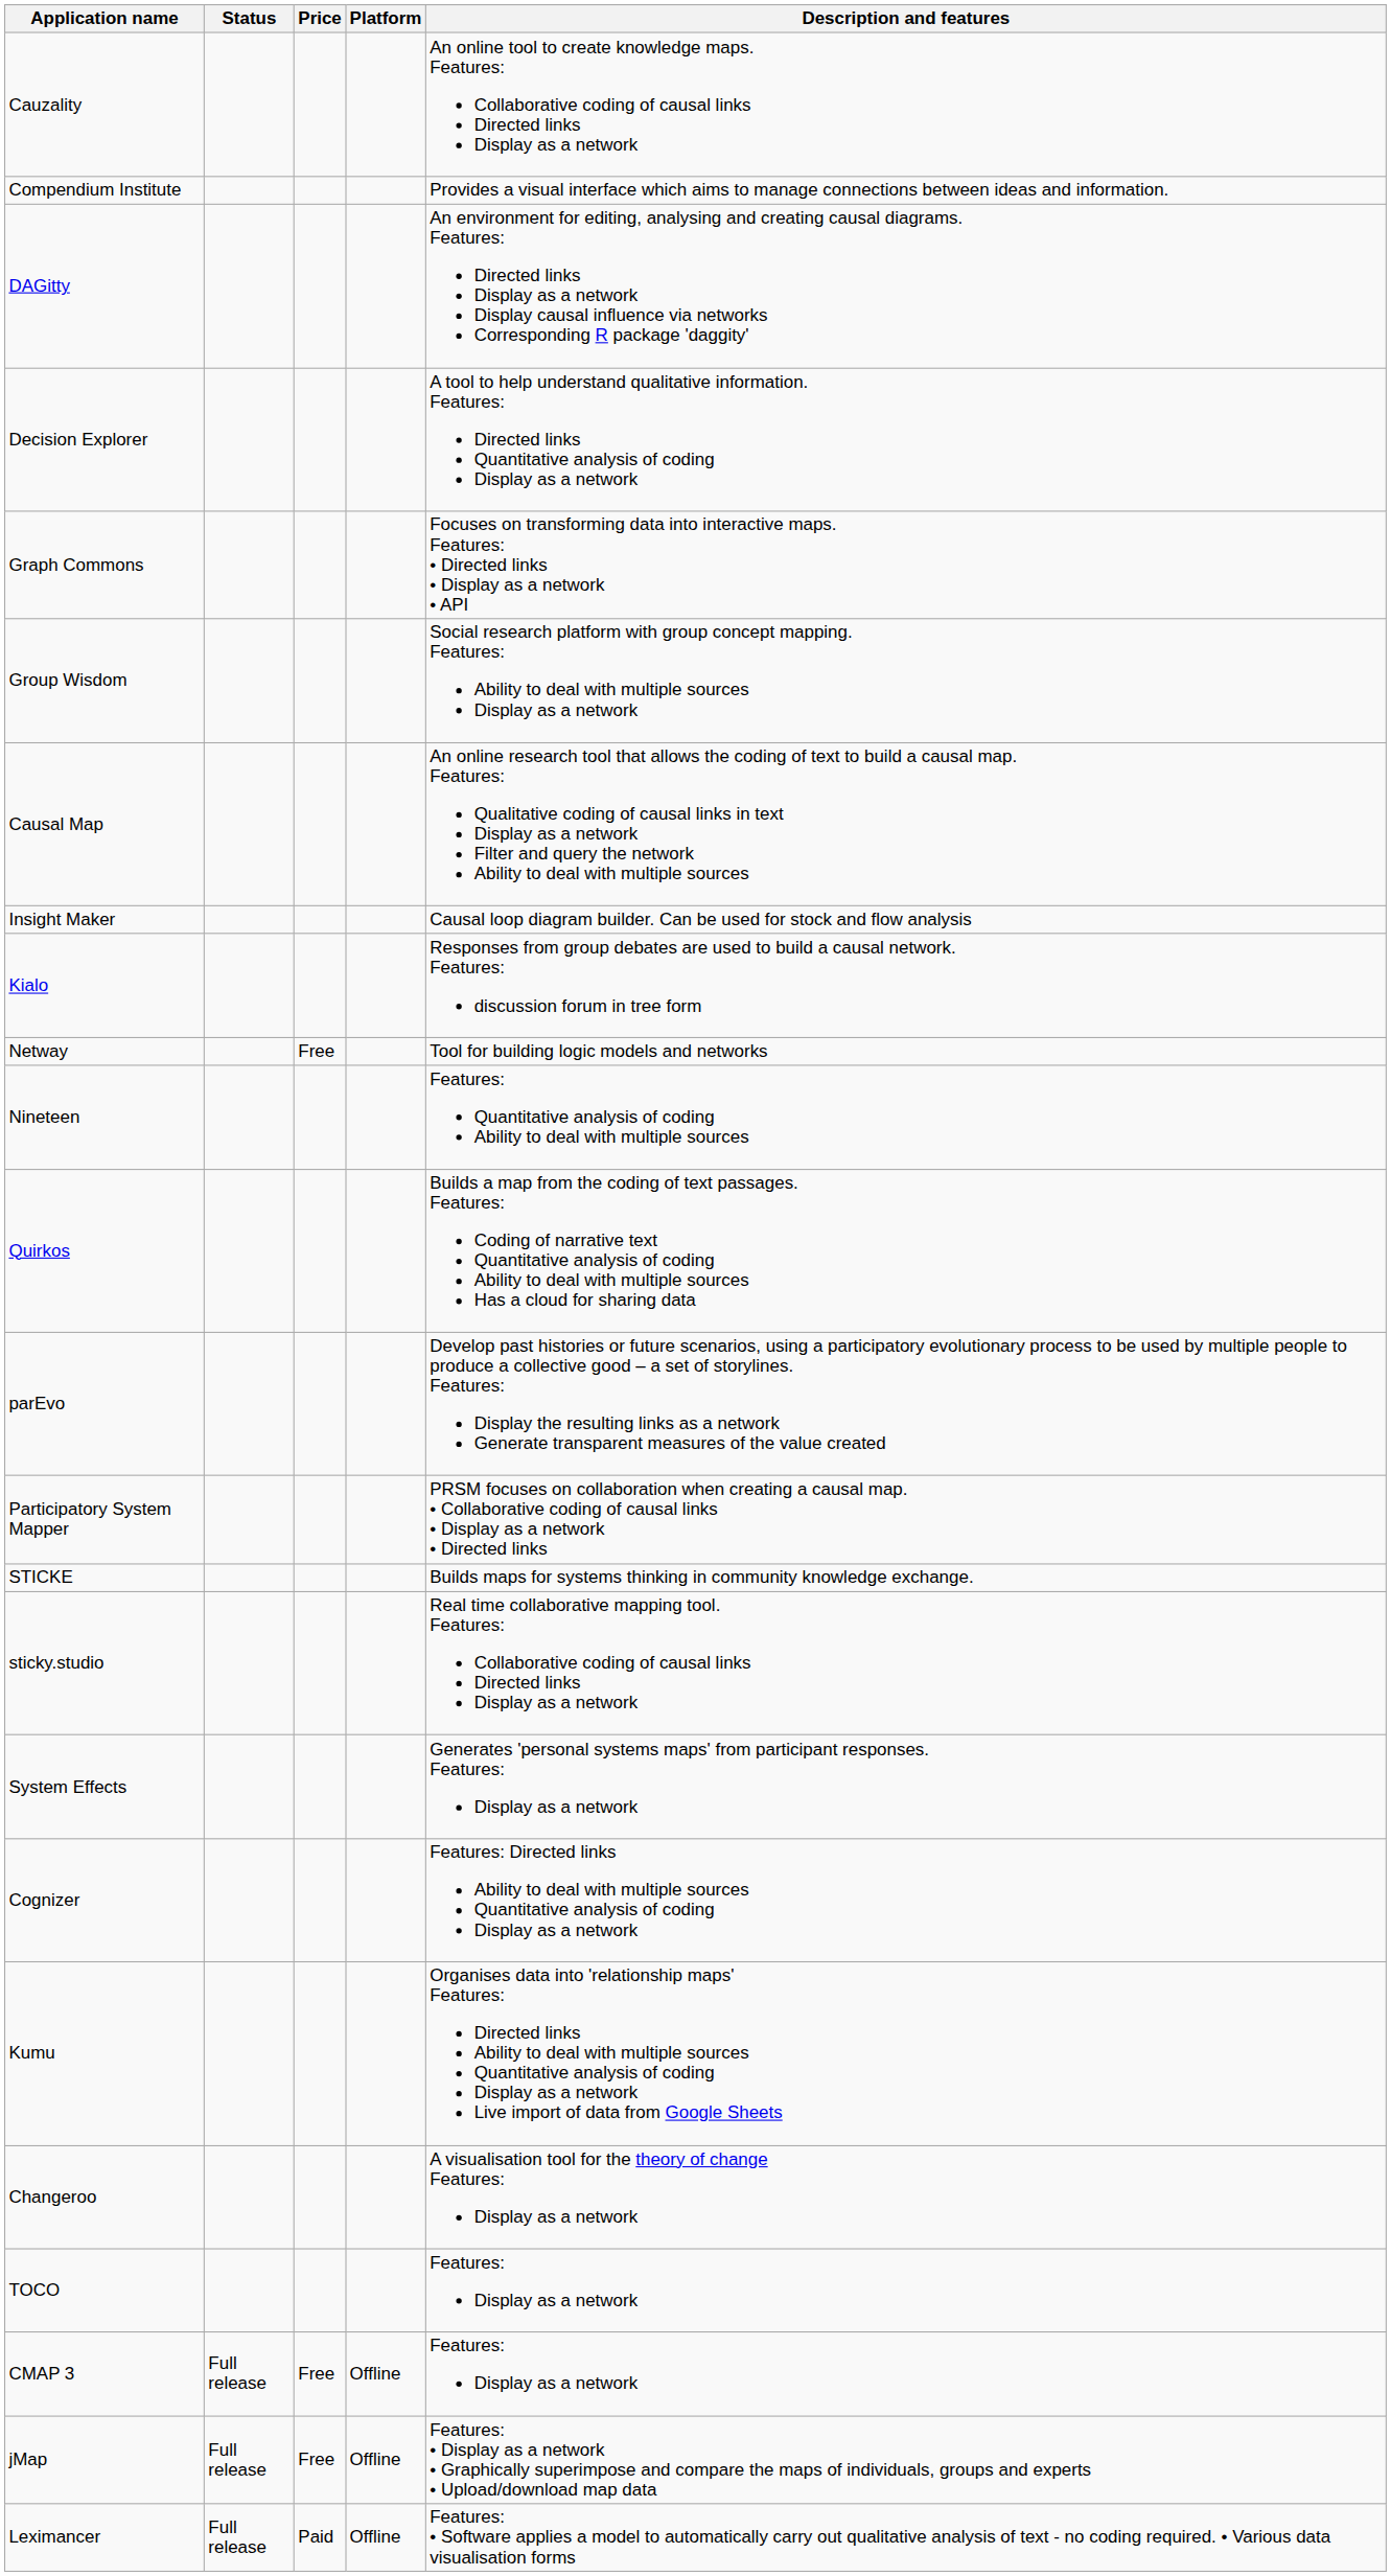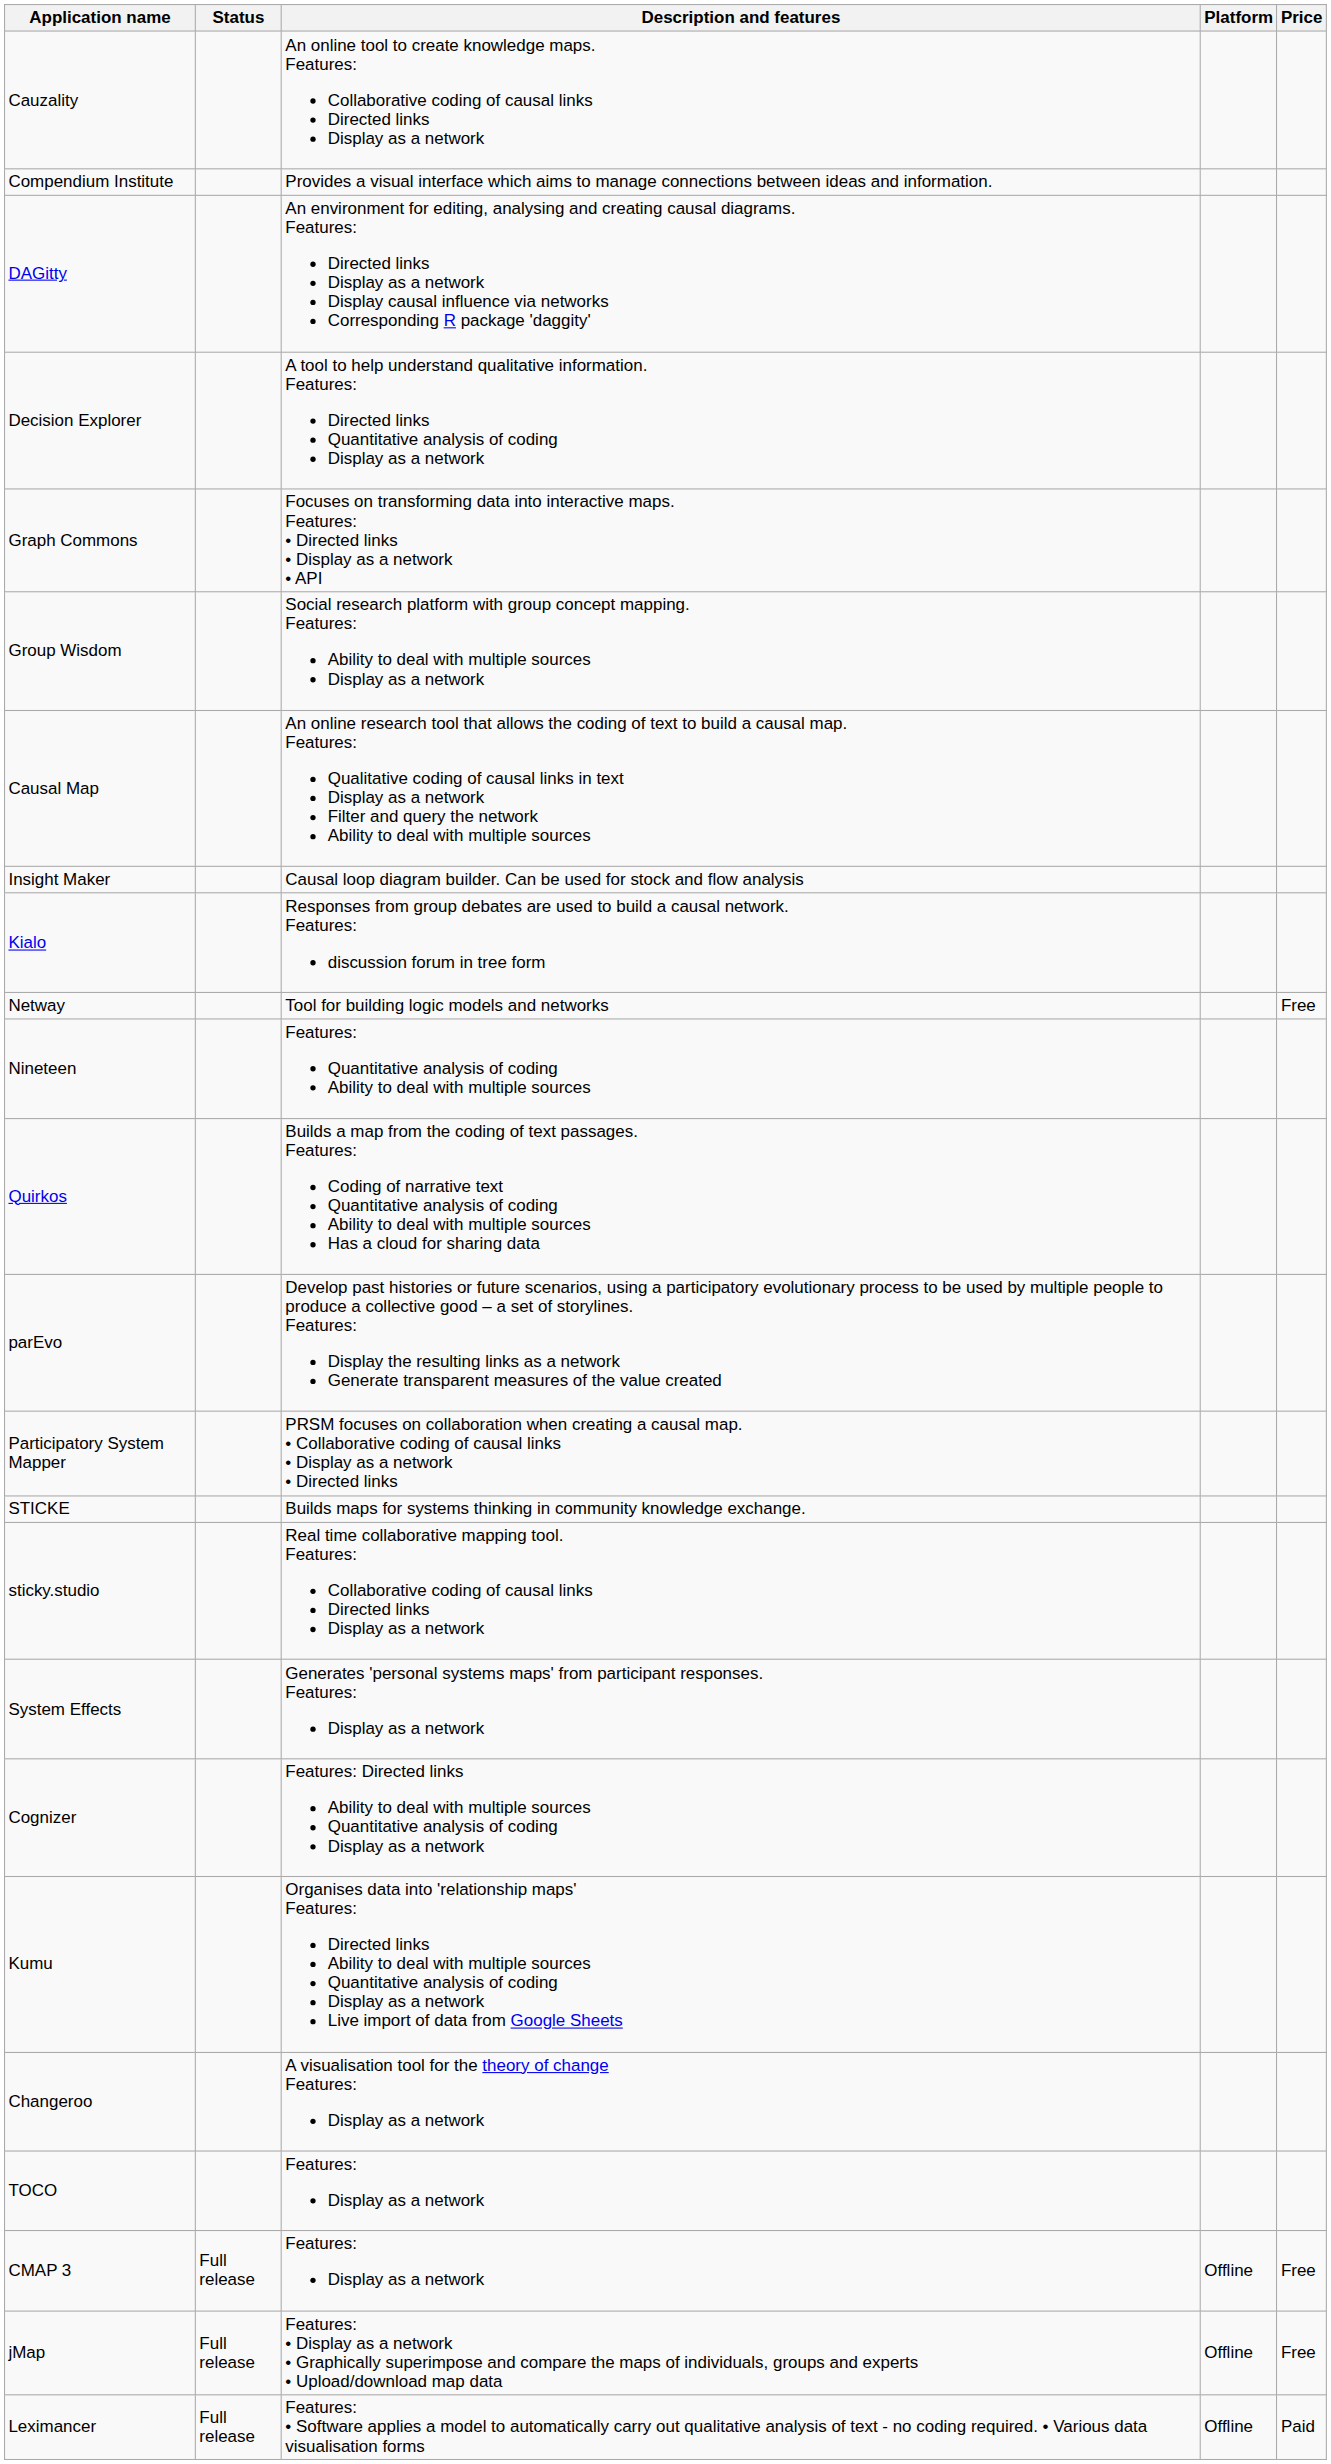columns swapped: Description and features <-> Price
